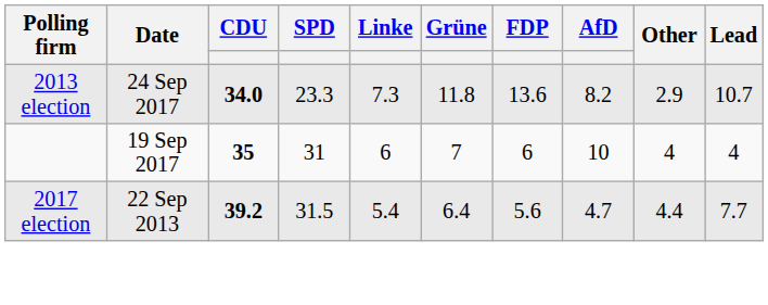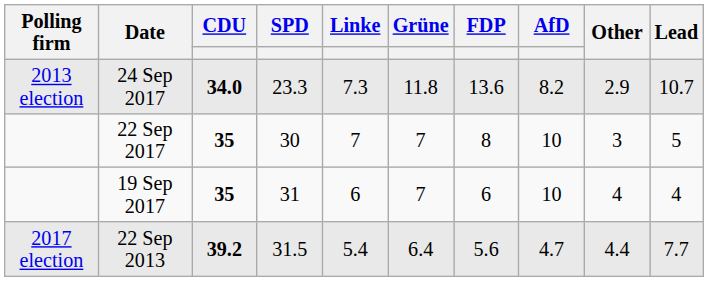+ row: 22 Sep 2017 | 35 | 30 | 7 | 7 | 8 | 10 | 3 | 5
